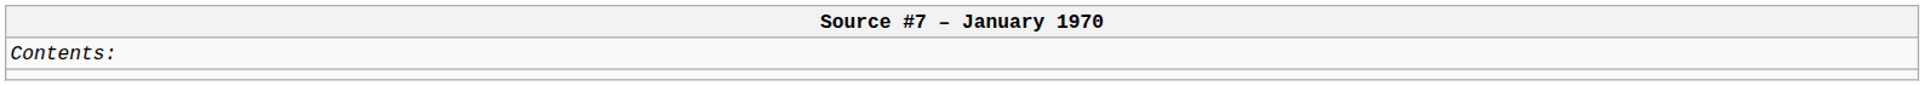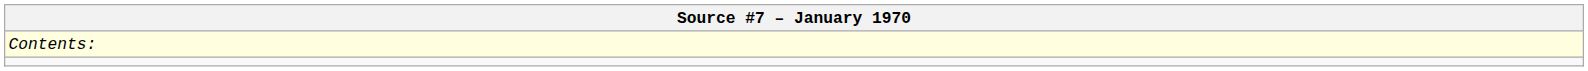row 2 | column 1: no background -> lightyellow background
